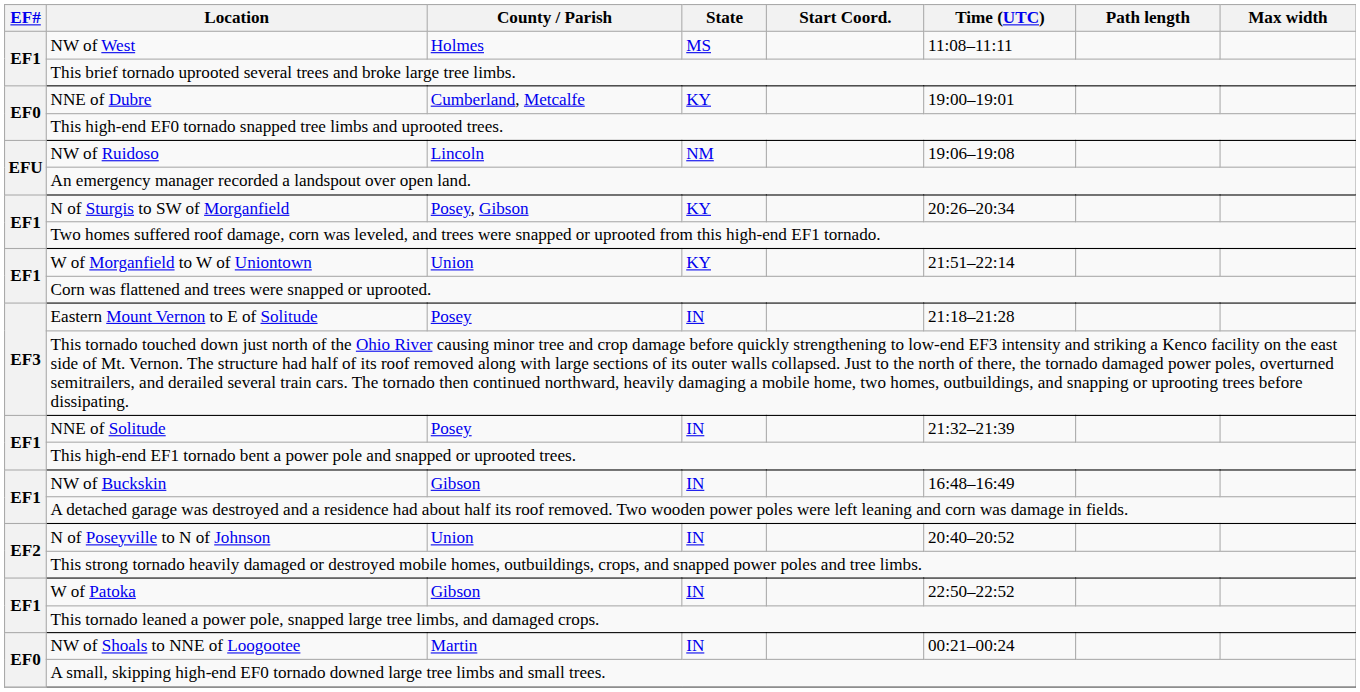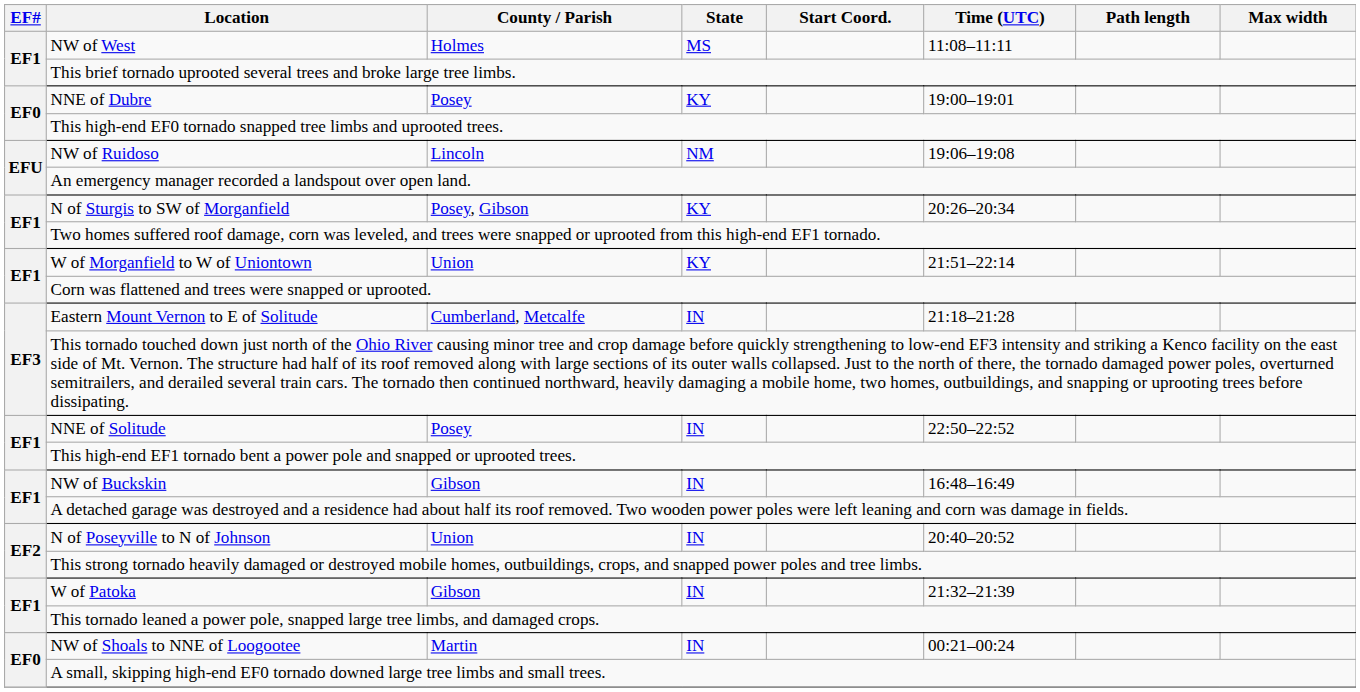NNE of Dubre | County / Parish: Cumberland, Metcalfe -> Posey
Eastern Mount Vernon to E of Solitude | County / Parish: Posey -> Cumberland, Metcalfe
NNE of Solitude | Time (UTC): 21:32–21:39 -> 22:50–22:52
W of Patoka | Time (UTC): 22:50–22:52 -> 21:32–21:39
